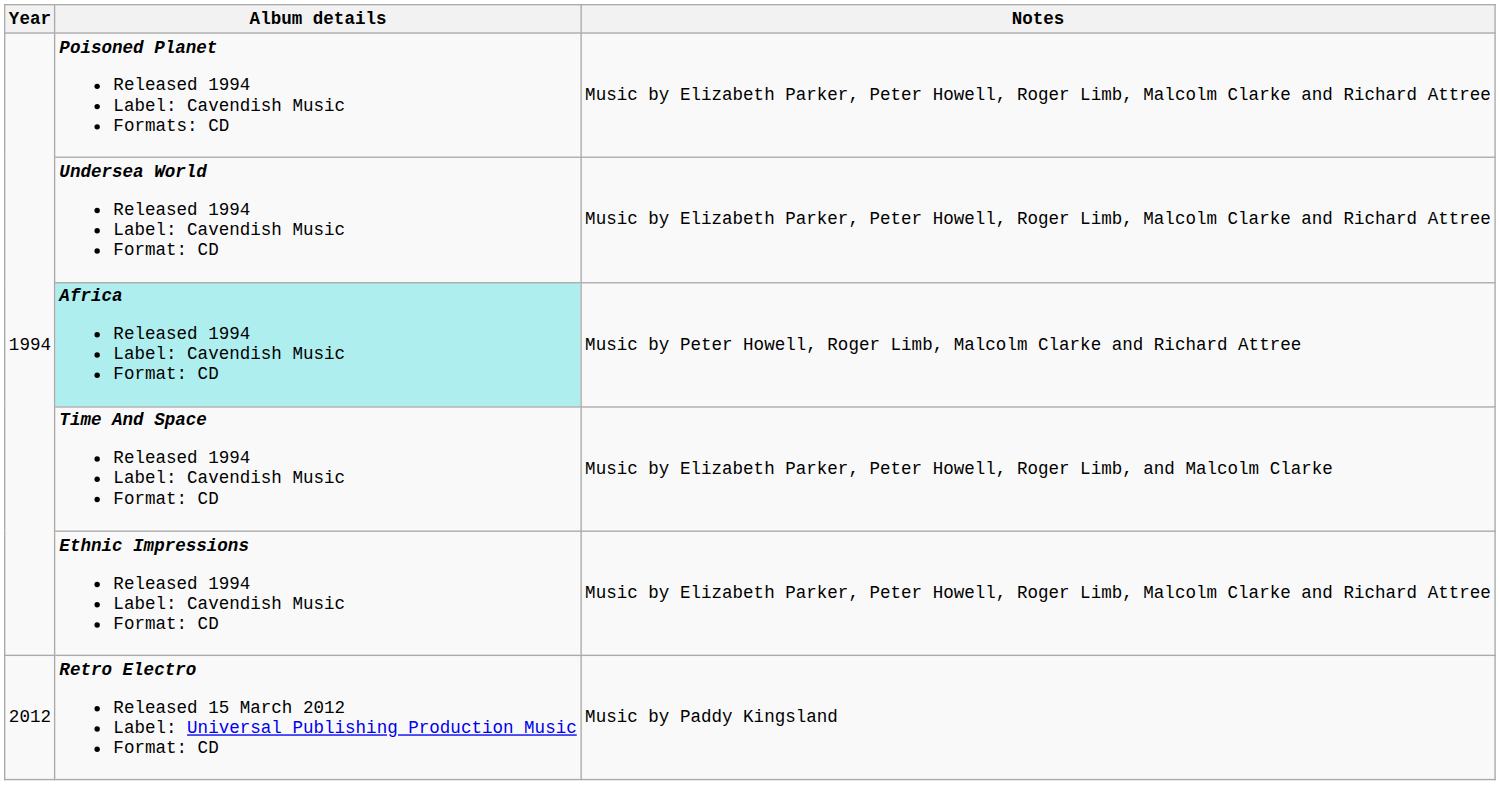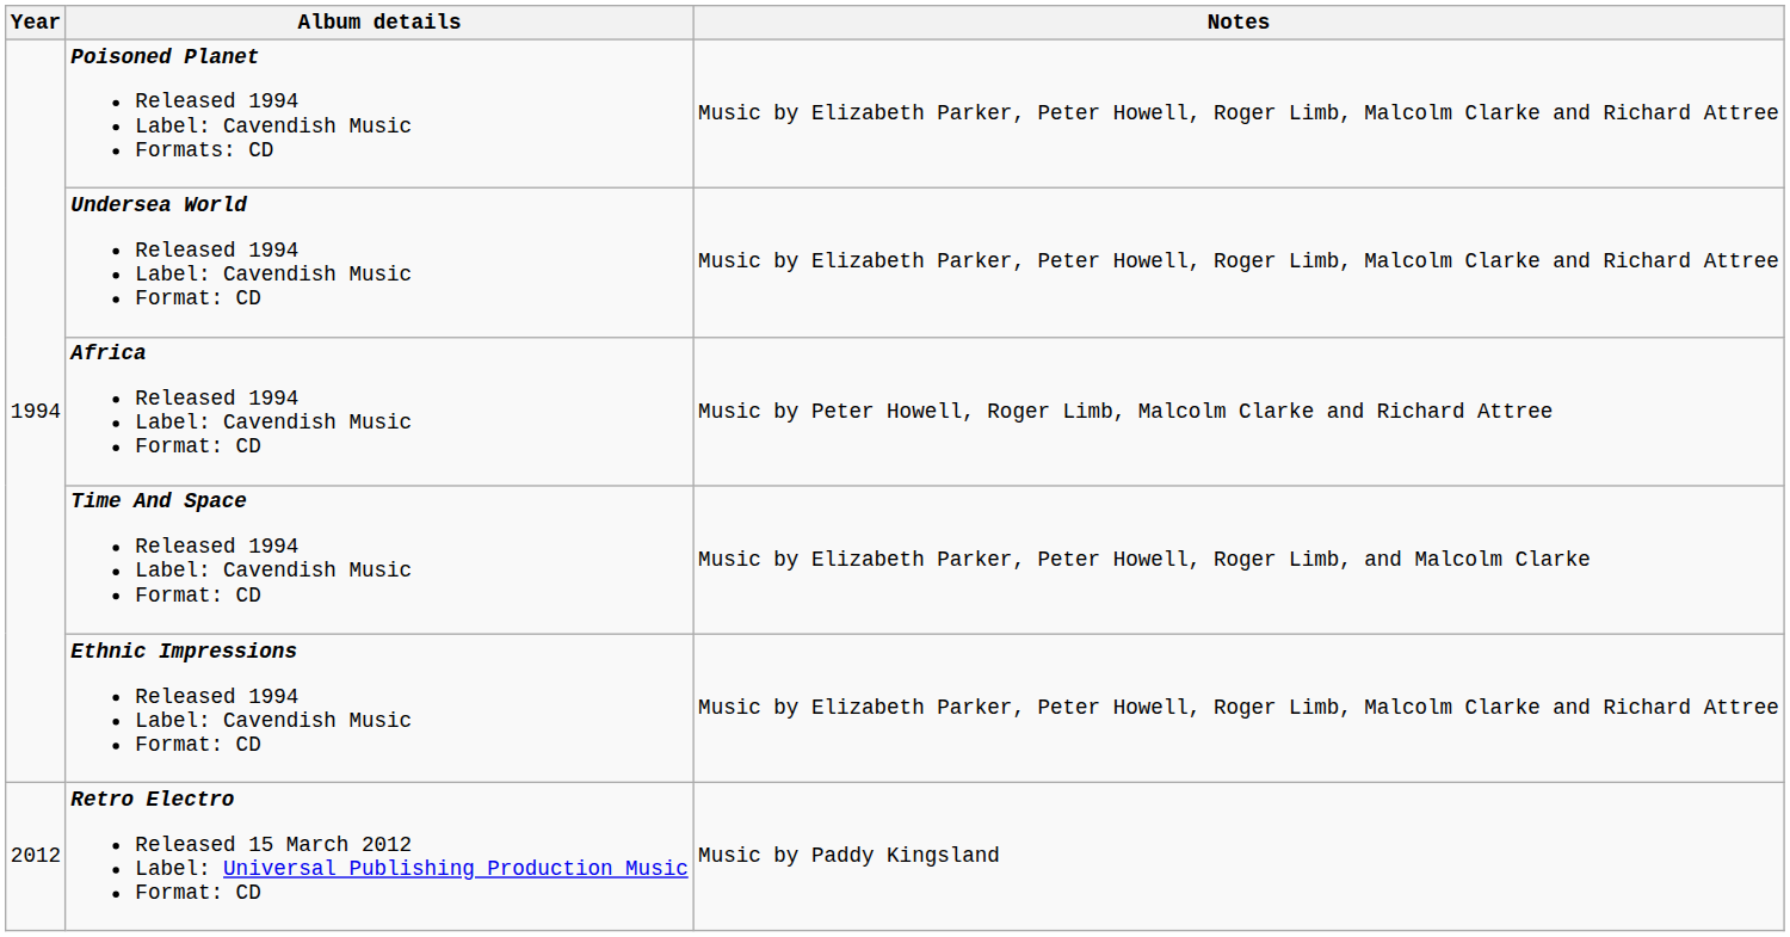Africa Released 1994 Label: Cavendish Music Format: CD | Album details: paleturquoise background -> no background
